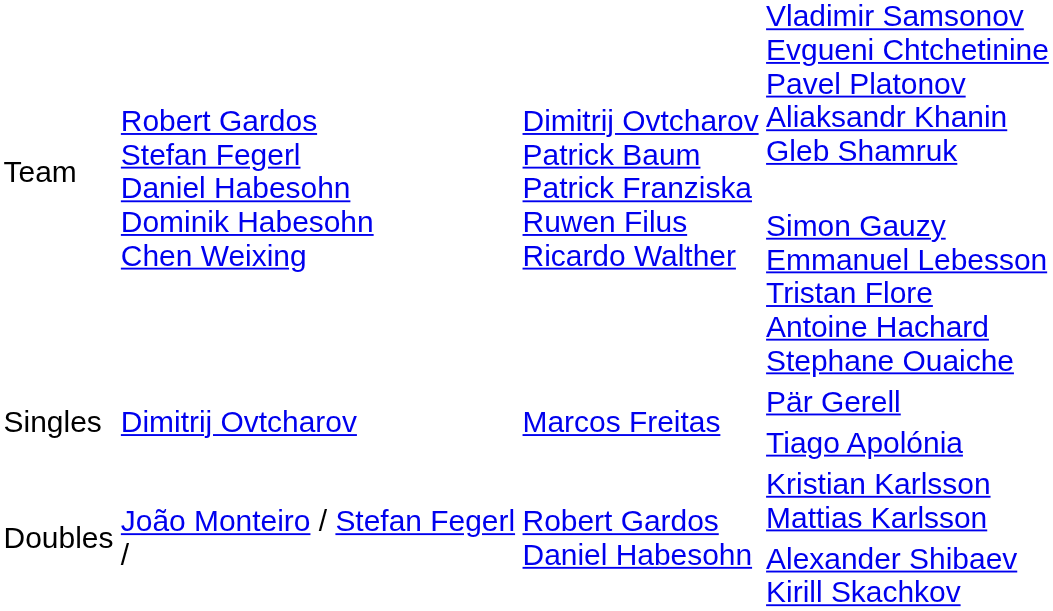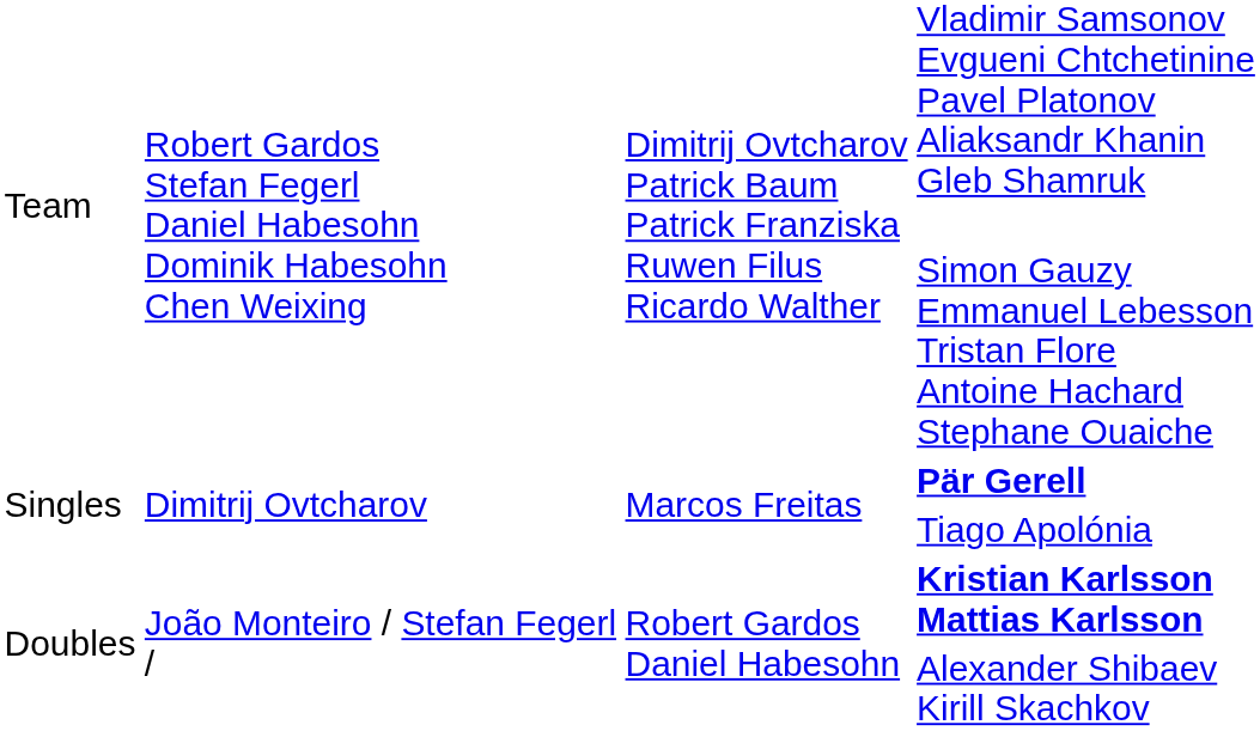Pär Gerell | column 4: normal -> bold
Kristian Karlsson Mattias Karlsson | column 4: normal -> bold
